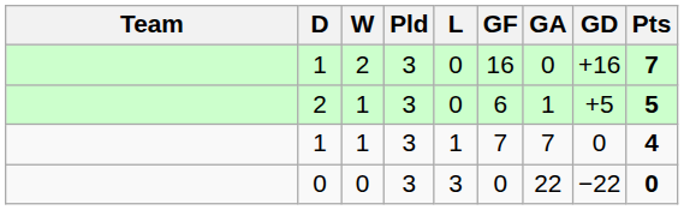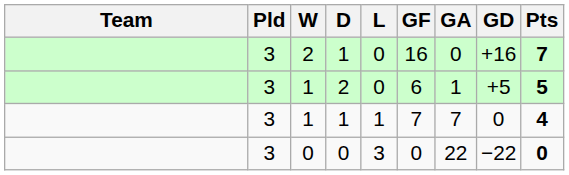columns swapped: Pld <-> D
